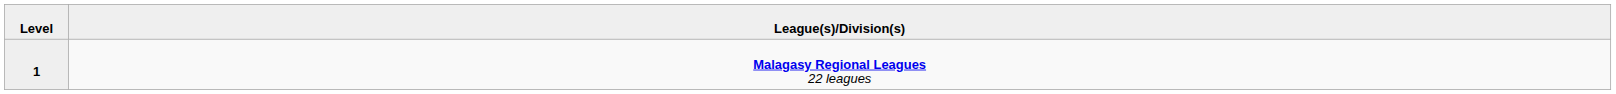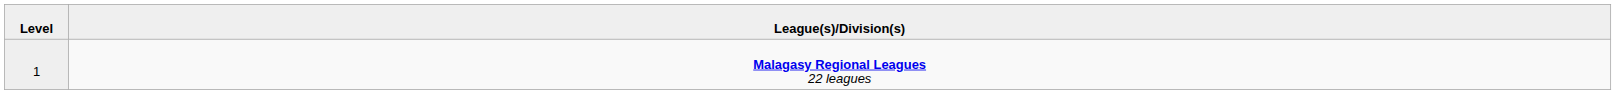Malagasy Regional Leagues 22 leagues | column 1: bold -> normal
